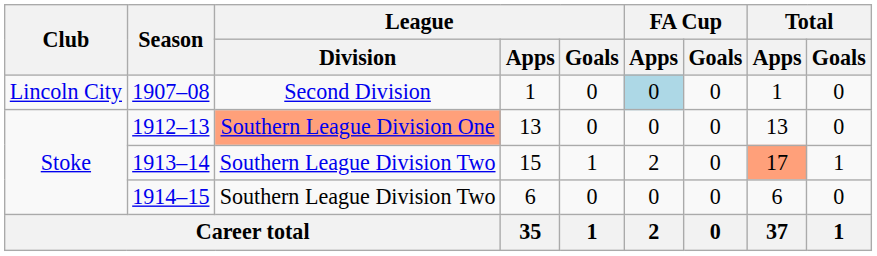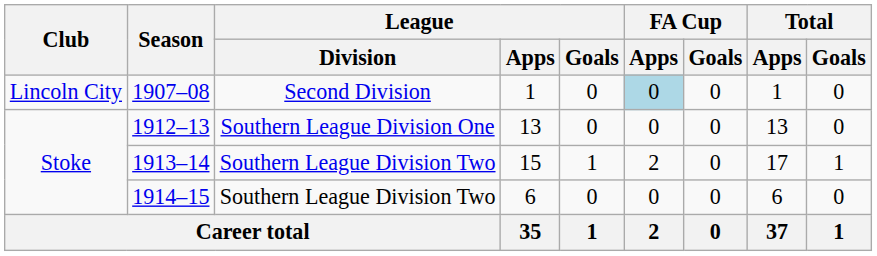1912–13 | League / Division: lightsalmon background -> no background
1913–14 | Total / Apps: lightsalmon background -> no background
